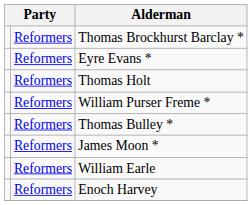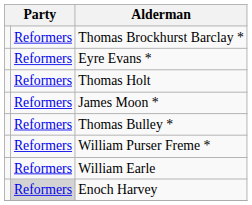rows swapped: James Moon * <-> William Purser Freme *
Enoch Harvey | column 2: no background -> lightgrey background
